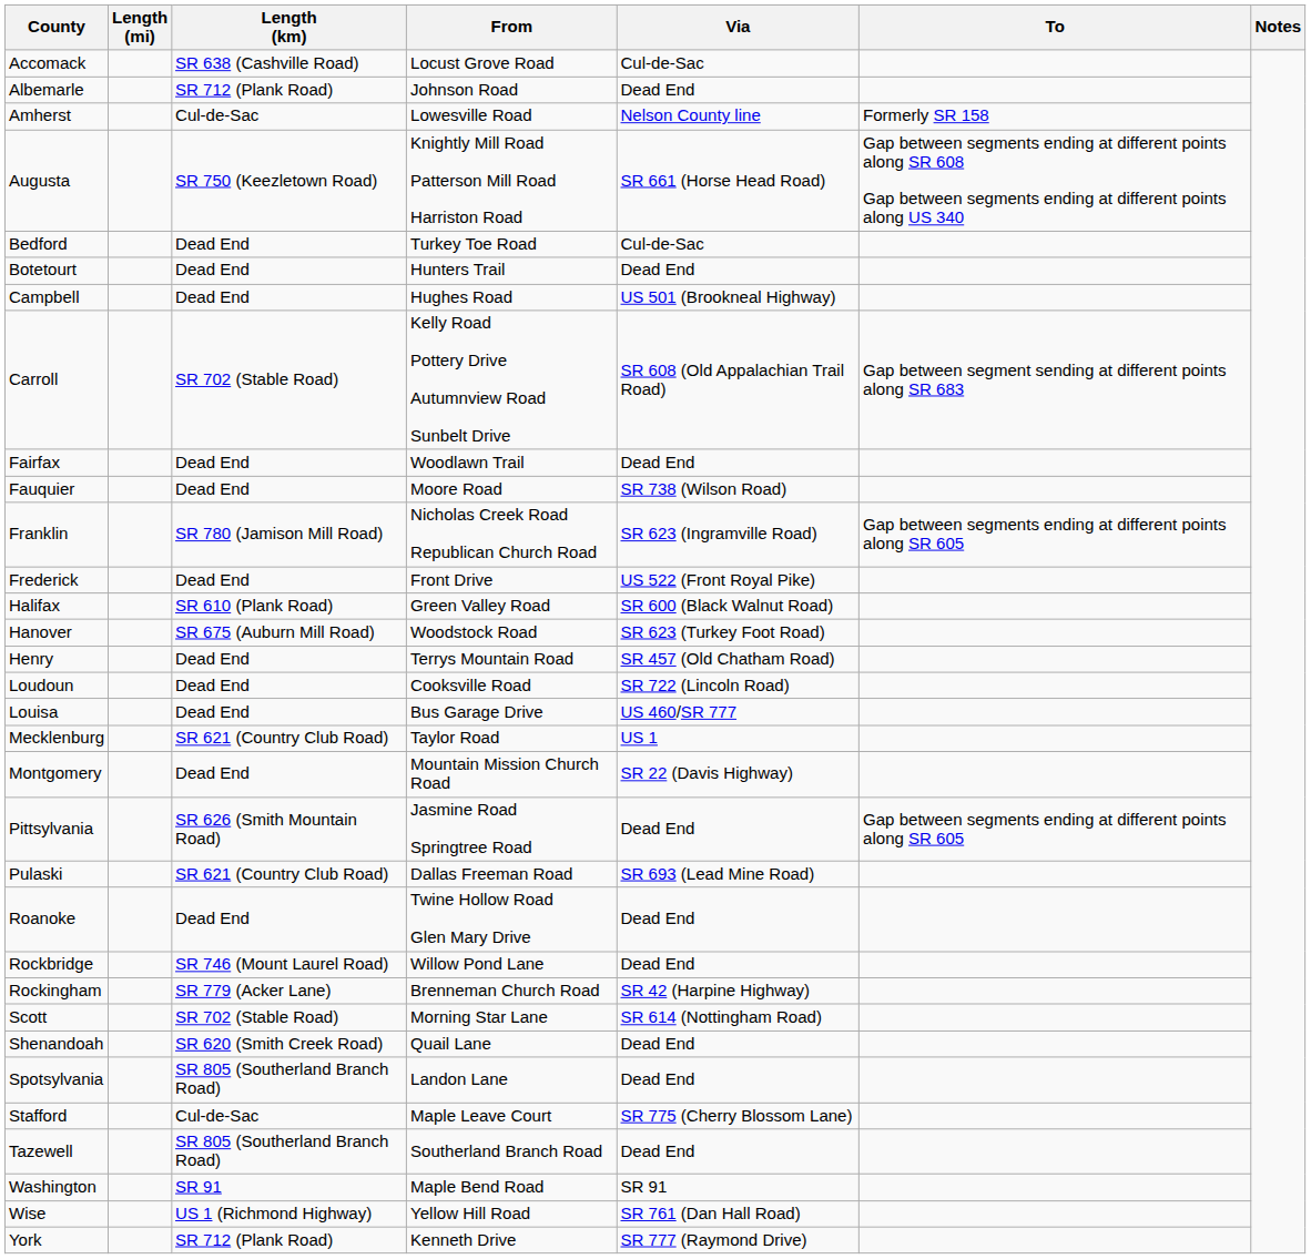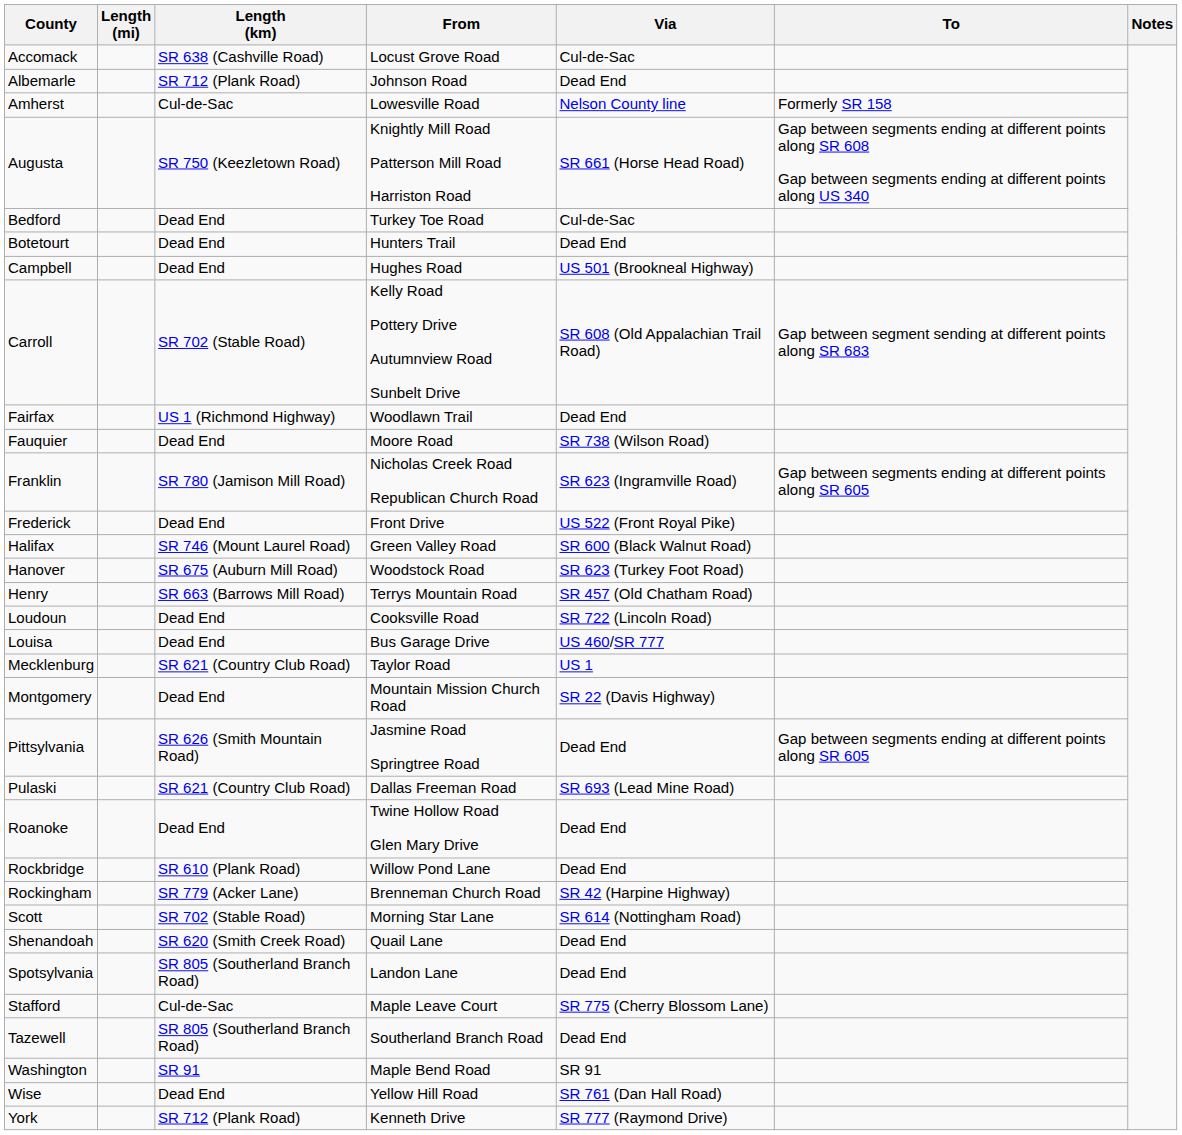Fairfax | Length (km): Dead End -> US 1 (Richmond Highway)
Halifax | Length (km): SR 610 (Plank Road) -> SR 746 (Mount Laurel Road)
Henry | Length (km): Dead End -> SR 663 (Barrows Mill Road)
Rockbridge | Length (km): SR 746 (Mount Laurel Road) -> SR 610 (Plank Road)
Wise | Length (km): US 1 (Richmond Highway) -> Dead End
